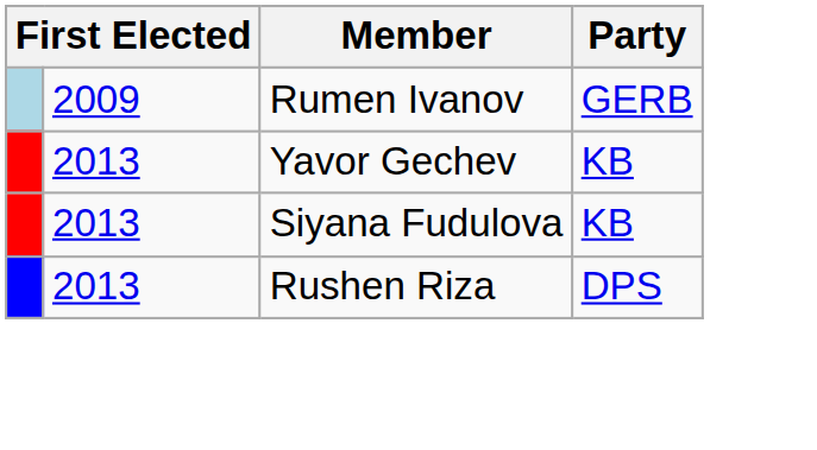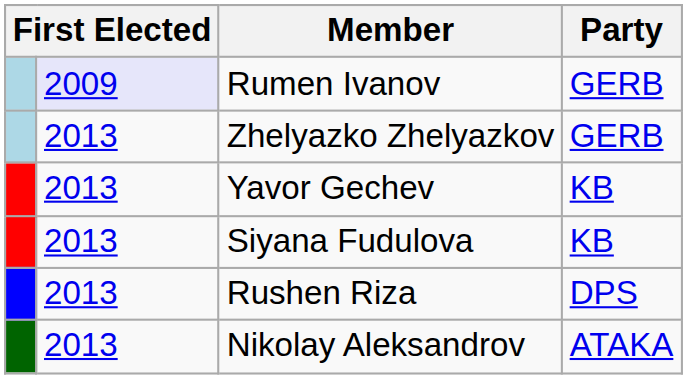Rumen Ivanov | column 2: no background -> lavender background
+ row: 2013 | Zhelyazko Zhelyazkov | GERB
+ row: 2013 | Nikolay Aleksandrov | ATAKA
